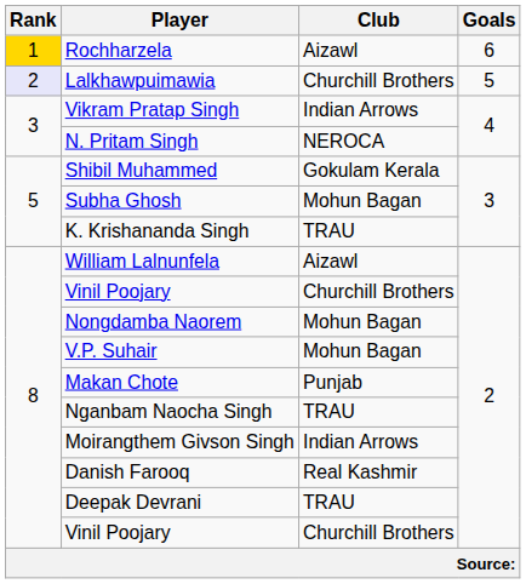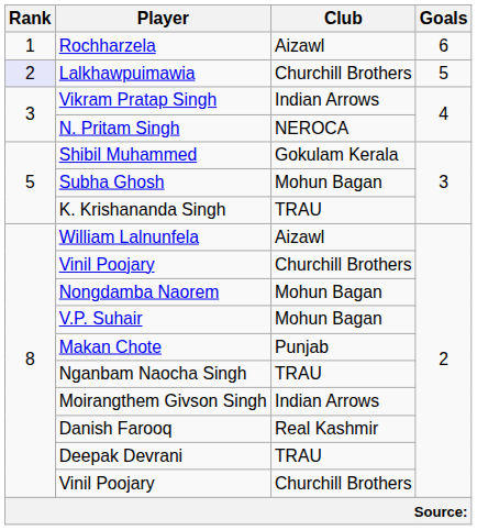Rochharzela | Rank: gold background -> no background
